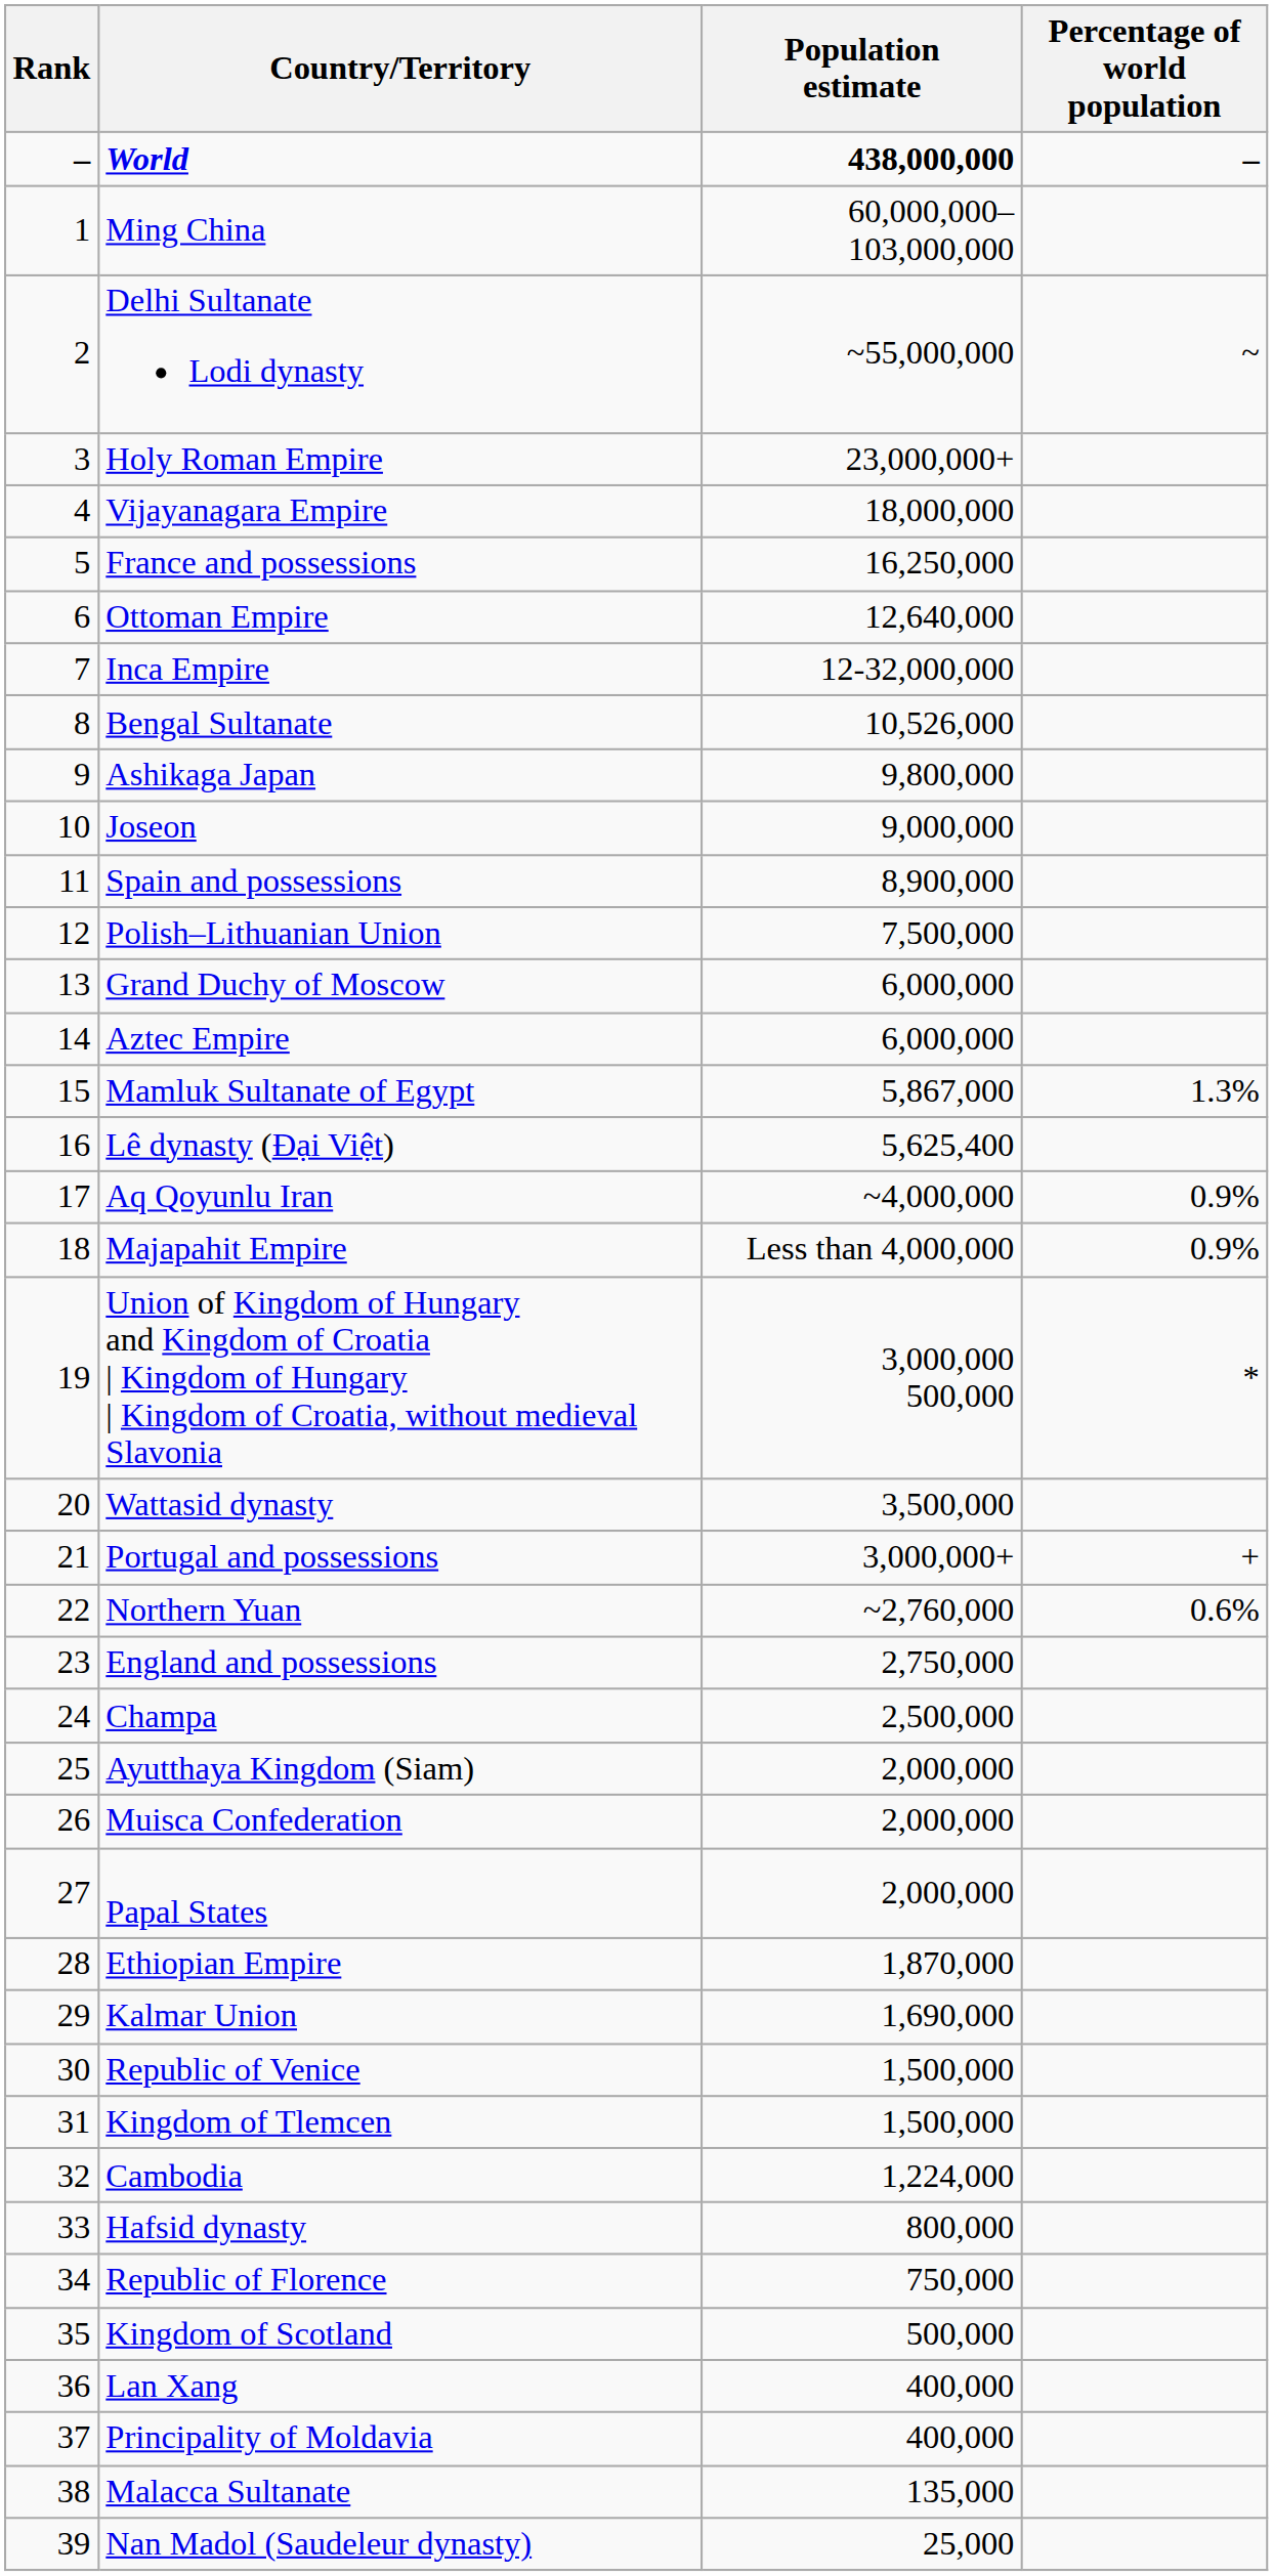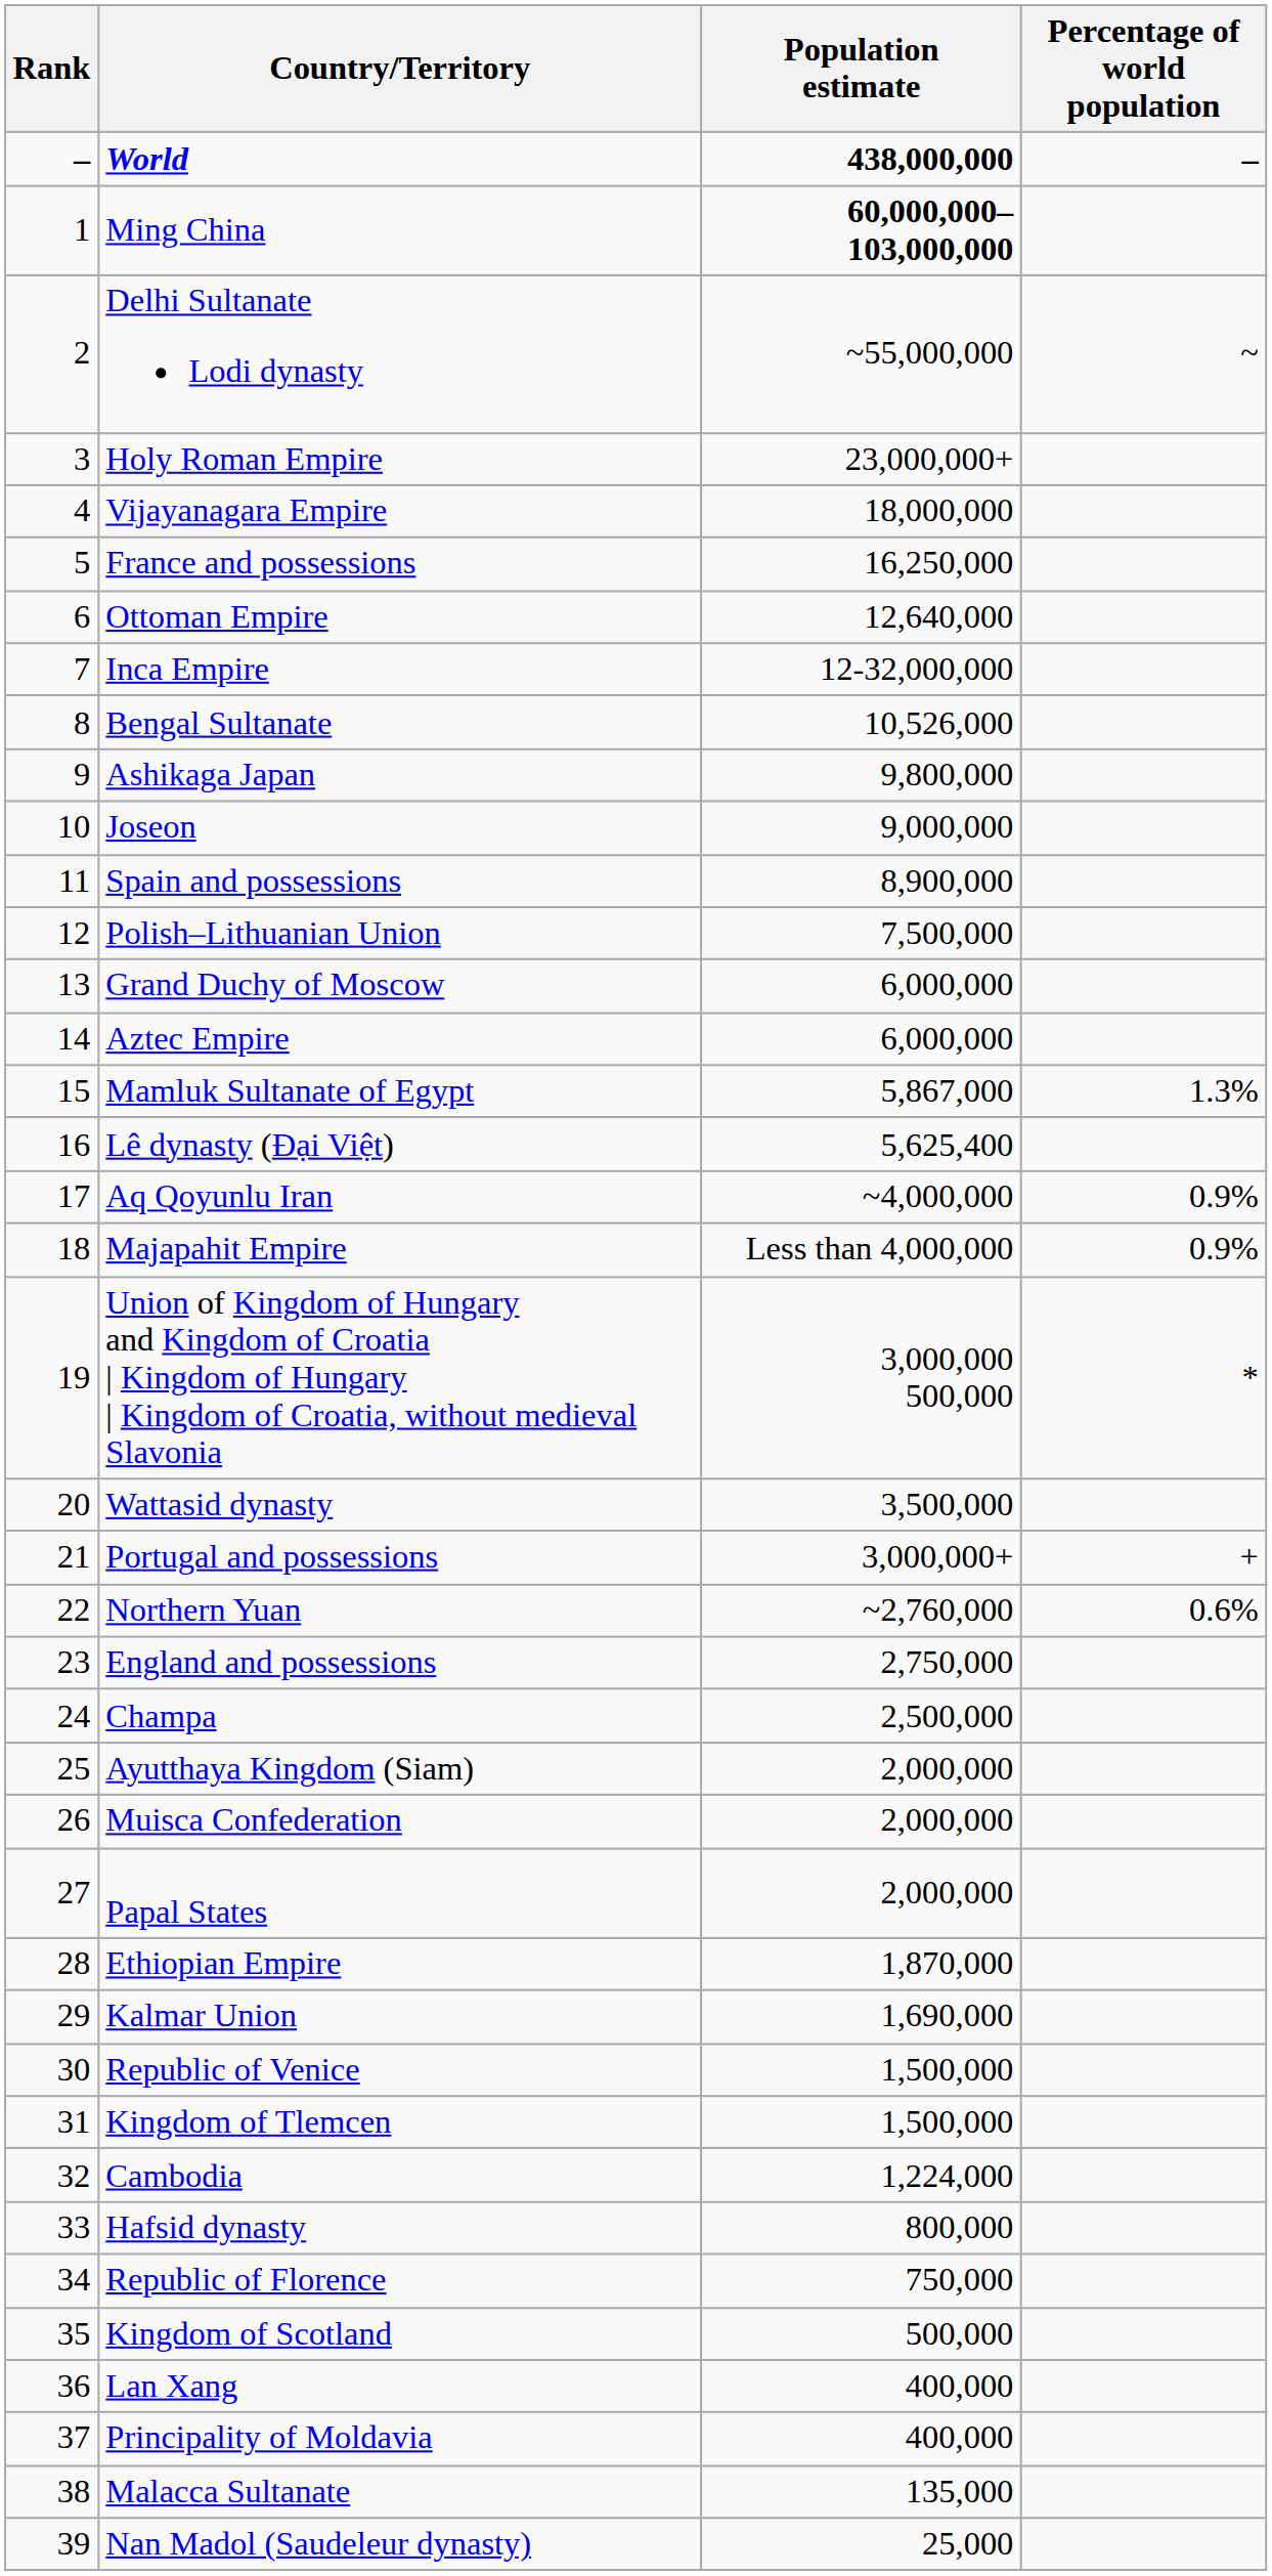Ming China | Population estimate: normal -> bold
